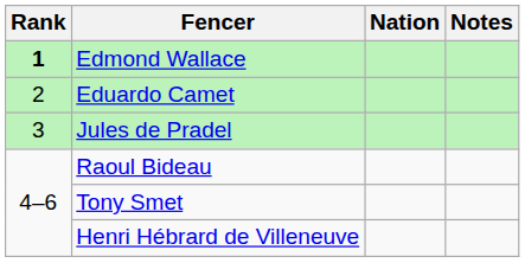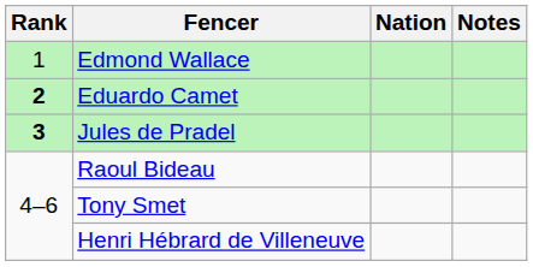Edmond Wallace | Rank: bold -> normal
Eduardo Camet | Rank: normal -> bold
Jules de Pradel | Rank: normal -> bold
